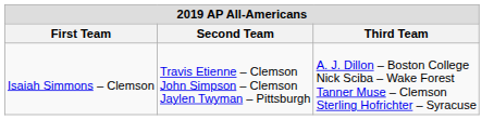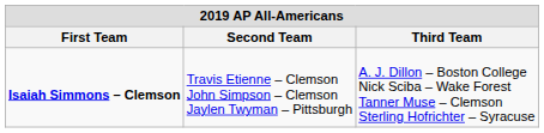Isaiah Simmons – Clemson | First Team: normal -> bold
